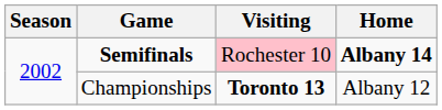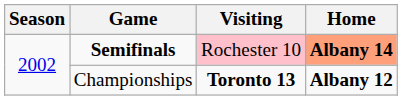Semifinals | Home: no background -> lightsalmon background
Championships | Home: normal -> bold
